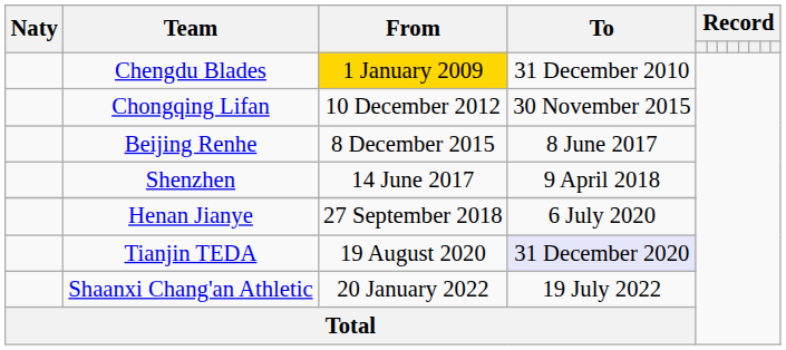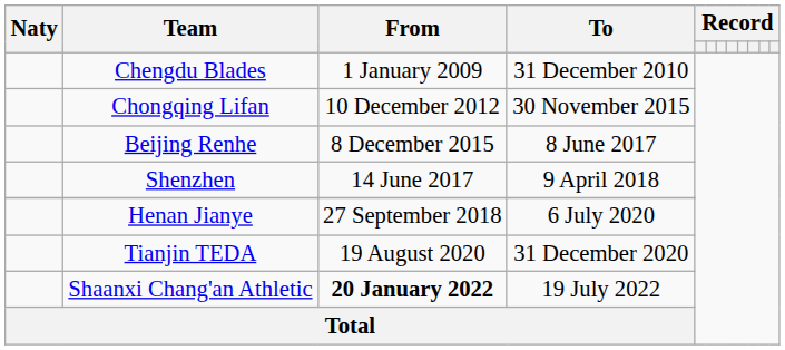Chengdu Blades | From: gold background -> no background
Tianjin TEDA | To: lavender background -> no background
Shaanxi Chang'an Athletic | From: normal -> bold
